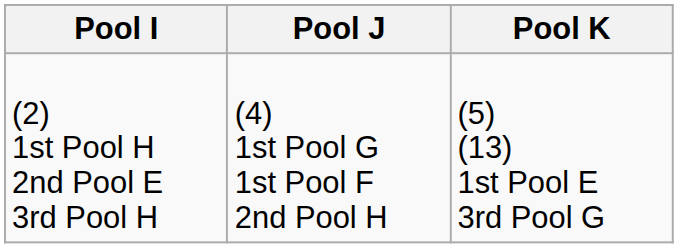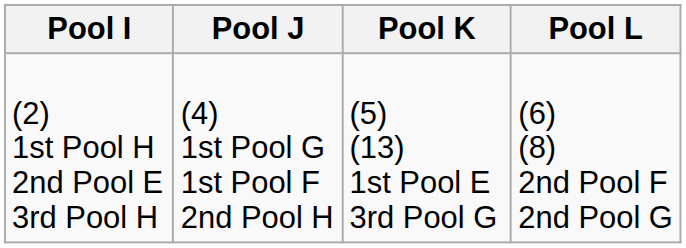+ column: Pool L | (6) (8) 2nd Pool F 2nd Pool G
